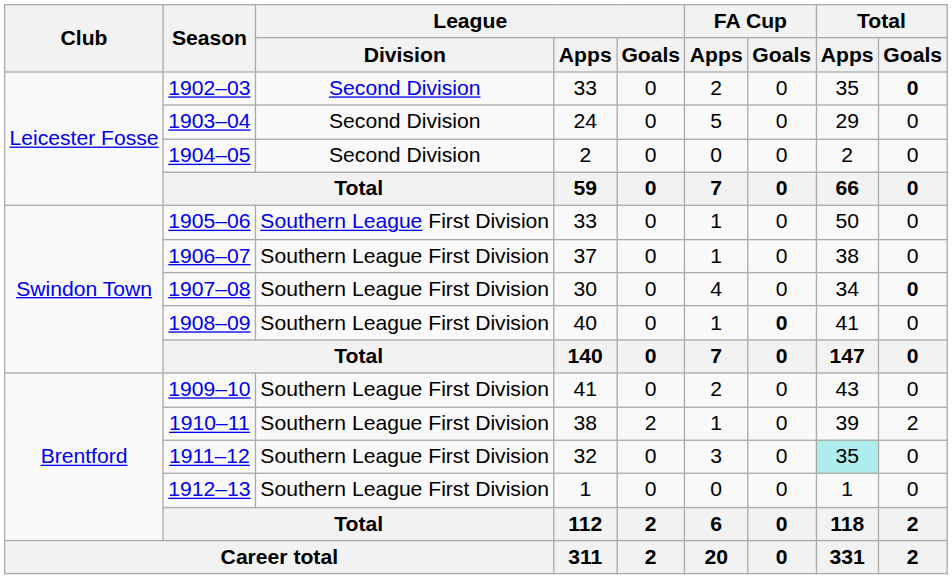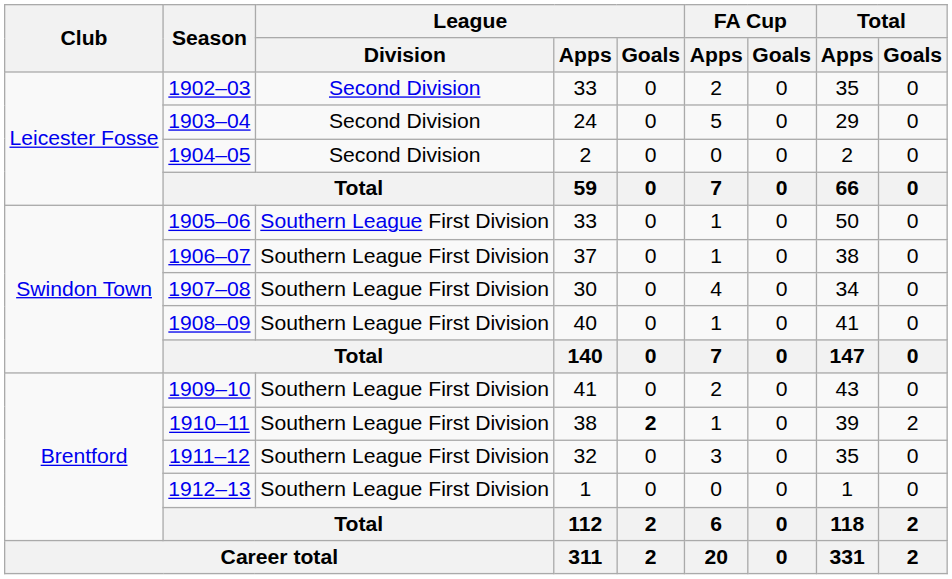1902–03 | Total / Goals: bold -> normal
1907–08 | Total / Goals: bold -> normal
1908–09 | FA Cup / Goals: bold -> normal
1910–11 | League / Goals: normal -> bold
1911–12 | Total / Apps: paleturquoise background -> no background
